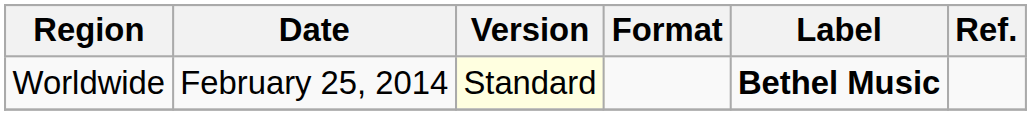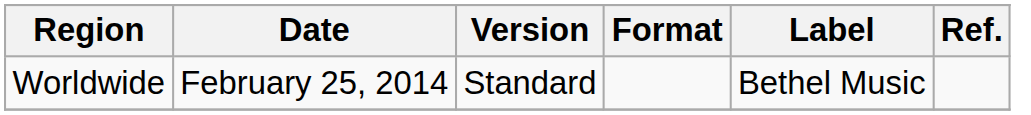Worldwide | Version: lightyellow background -> no background
Worldwide | Label: bold -> normal
